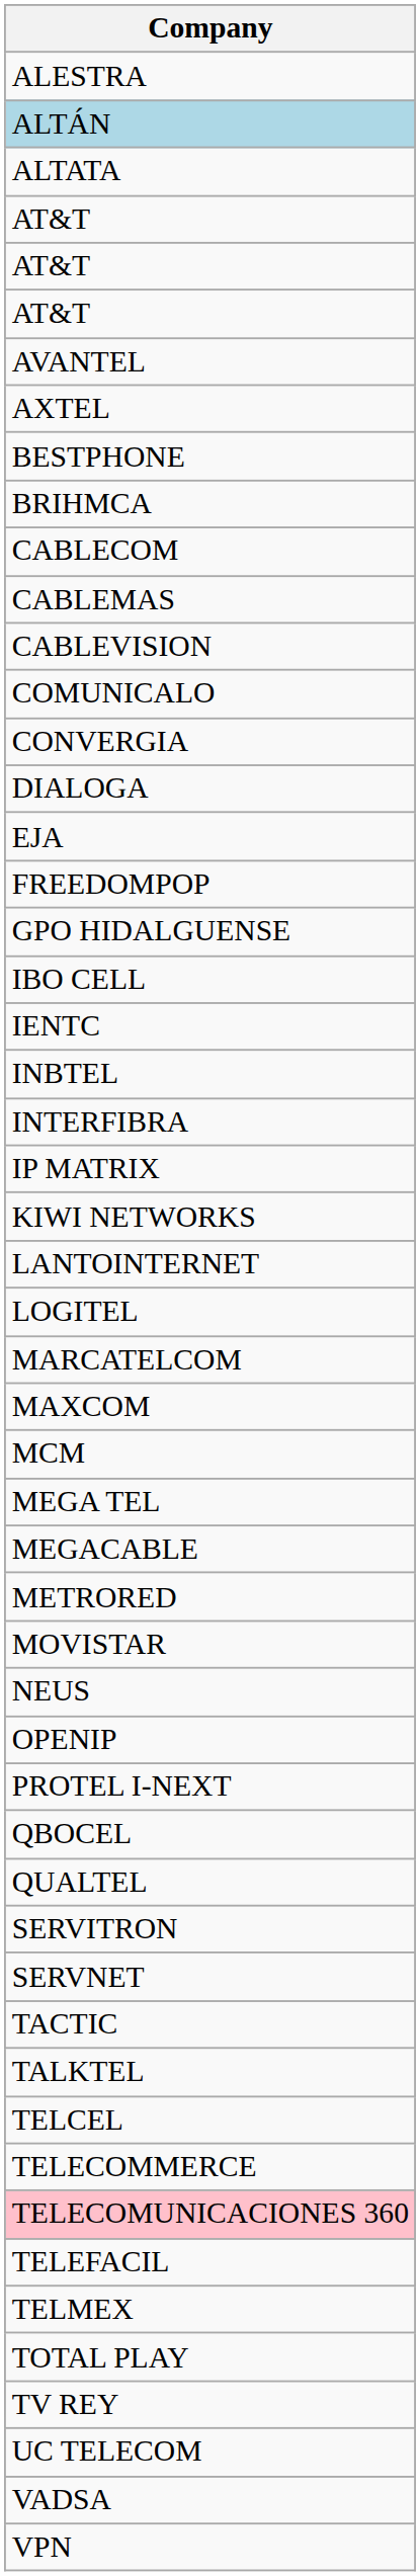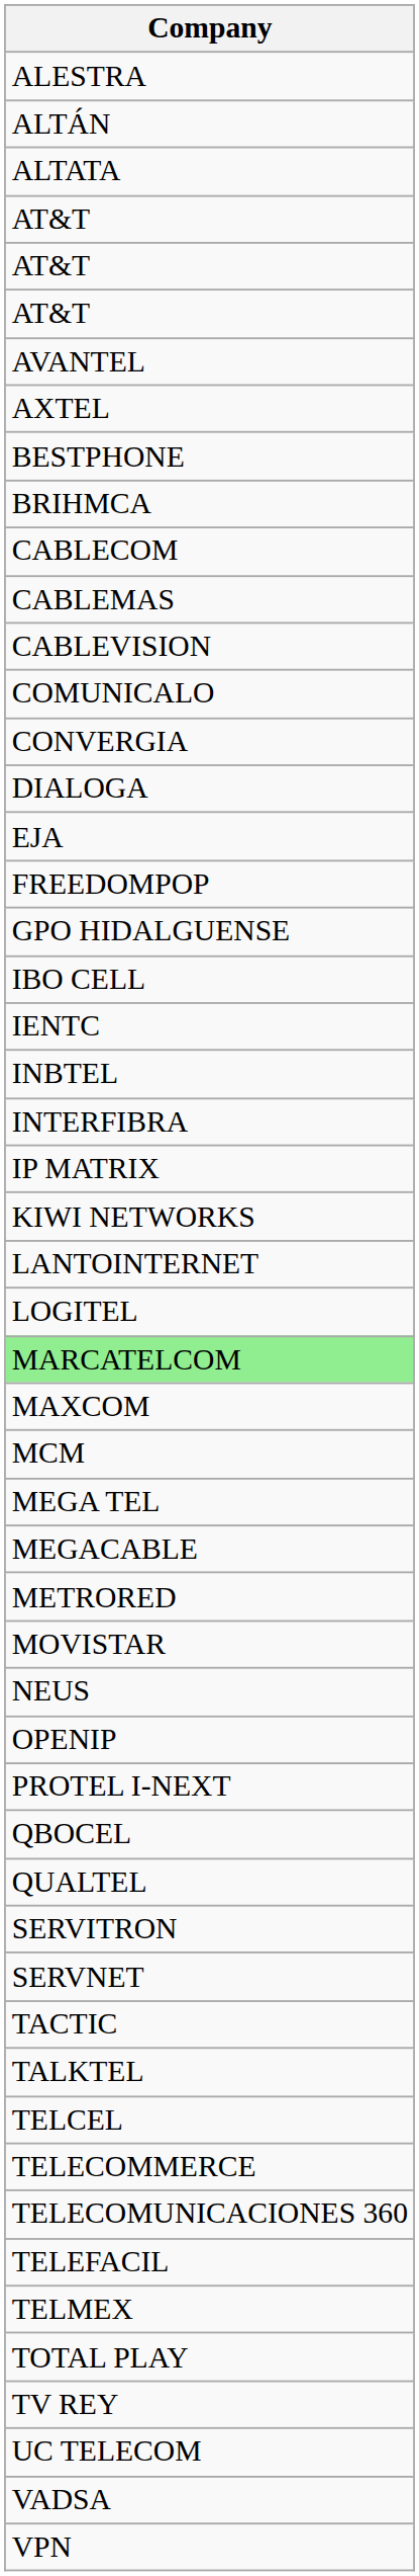row 3 | column 1: lightblue background -> no background
row 29 | column 1: no background -> lightgreen background
row 47 | column 1: pink background -> no background
